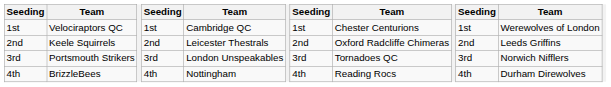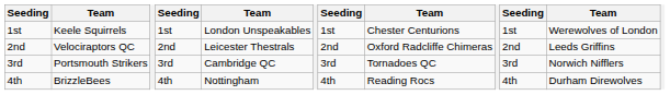row 2 | column 2: Velociraptors QC -> Keele Squirrels
row 2 | column 5: Cambridge QC -> London Unspeakables
row 3 | column 2: Keele Squirrels -> Velociraptors QC
row 4 | column 5: London Unspeakables -> Cambridge QC
